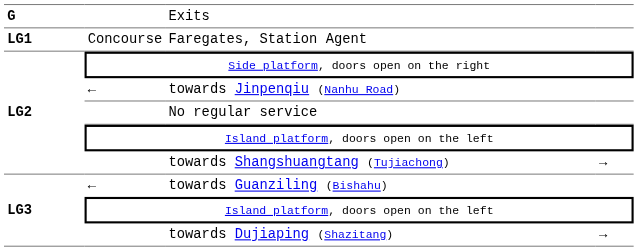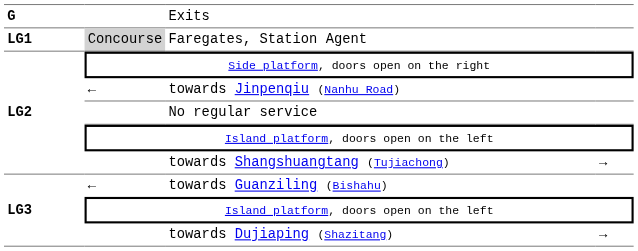Faregates, Station Agent | column 2: no background -> lightgrey background
